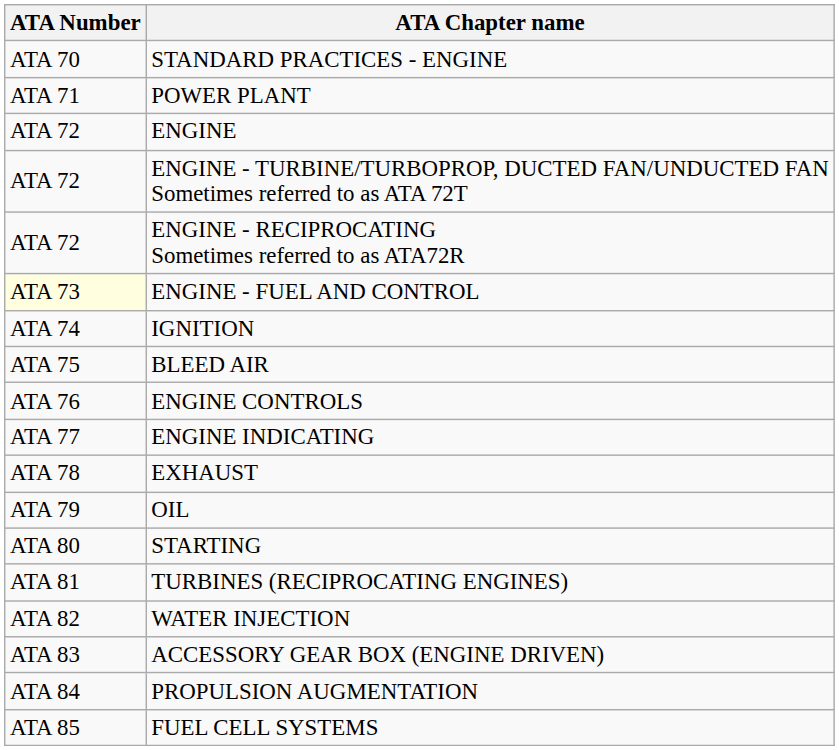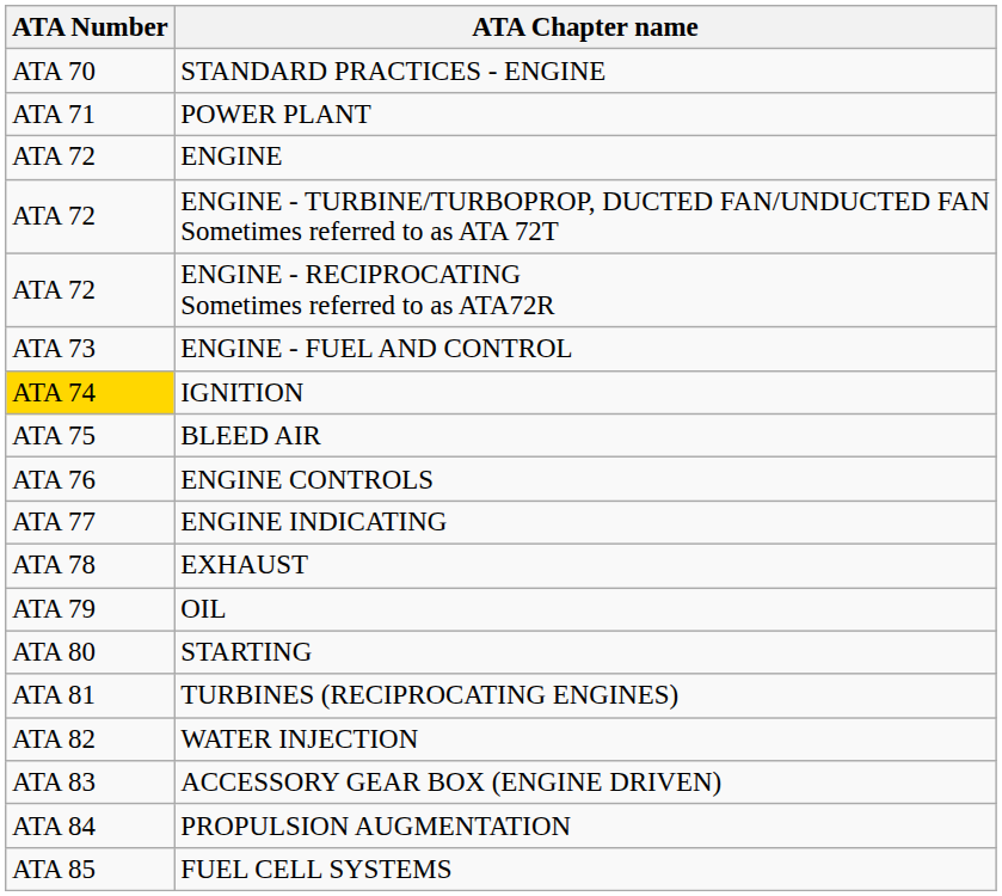ENGINE - FUEL AND CONTROL | ATA Number: lightyellow background -> no background
IGNITION | ATA Number: no background -> gold background
